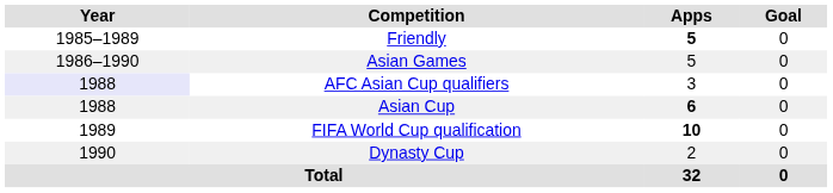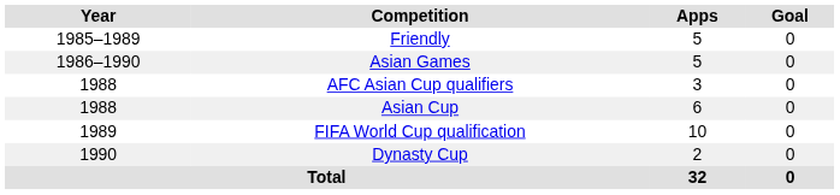Friendly | Apps: bold -> normal
AFC Asian Cup qualifiers | Year: lavender background -> no background
Asian Cup | Apps: bold -> normal
FIFA World Cup qualification | Apps: bold -> normal
